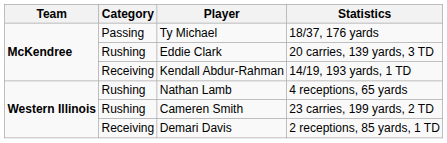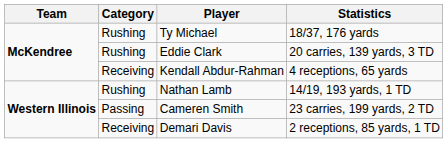Ty Michael | Category: Passing -> Rushing
Kendall Abdur-Rahman | Statistics: 14/19, 193 yards, 1 TD -> 4 receptions, 65 yards
Nathan Lamb | Statistics: 4 receptions, 65 yards -> 14/19, 193 yards, 1 TD
Cameren Smith | Category: Rushing -> Passing
